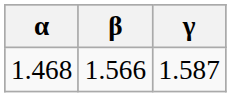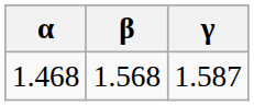row 2 | β: 1.566 -> 1.568
